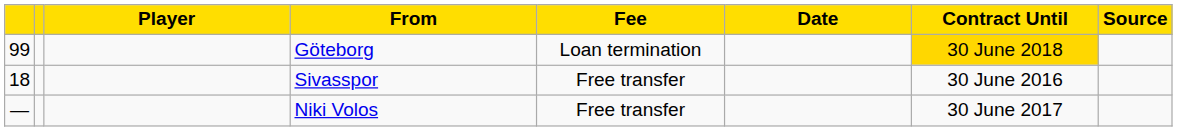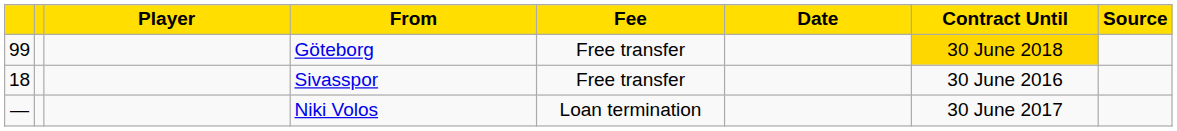Göteborg | Fee: Loan termination -> Free transfer
Niki Volos | Fee: Free transfer -> Loan termination
